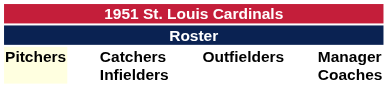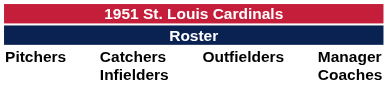Pitchers | column 1: lightyellow background -> no background
